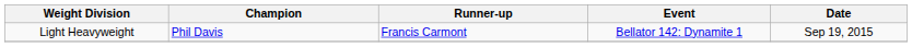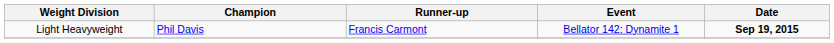Light Heavyweight | Date: normal -> bold
